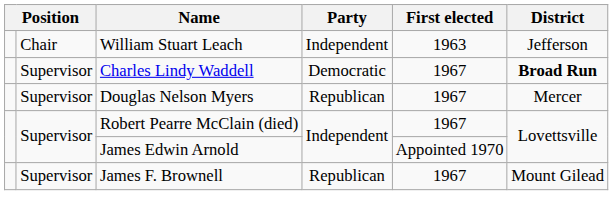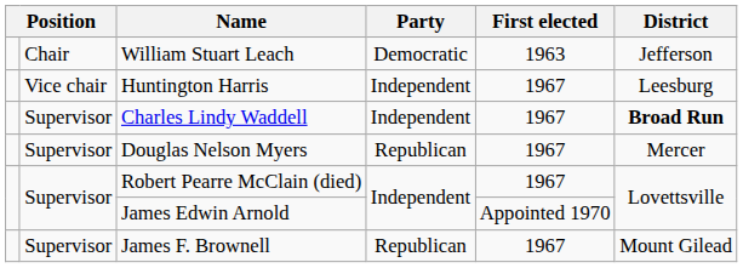William Stuart Leach | Party: Independent -> Democratic
+ row: Vice chair | Huntington Harris | Independent | 1967 | Leesburg
Charles Lindy Waddell | Party: Democratic -> Independent
